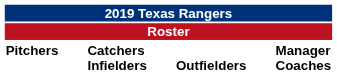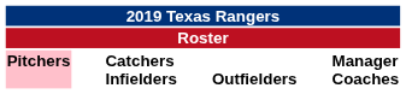Pitchers | column 1: no background -> pink background
